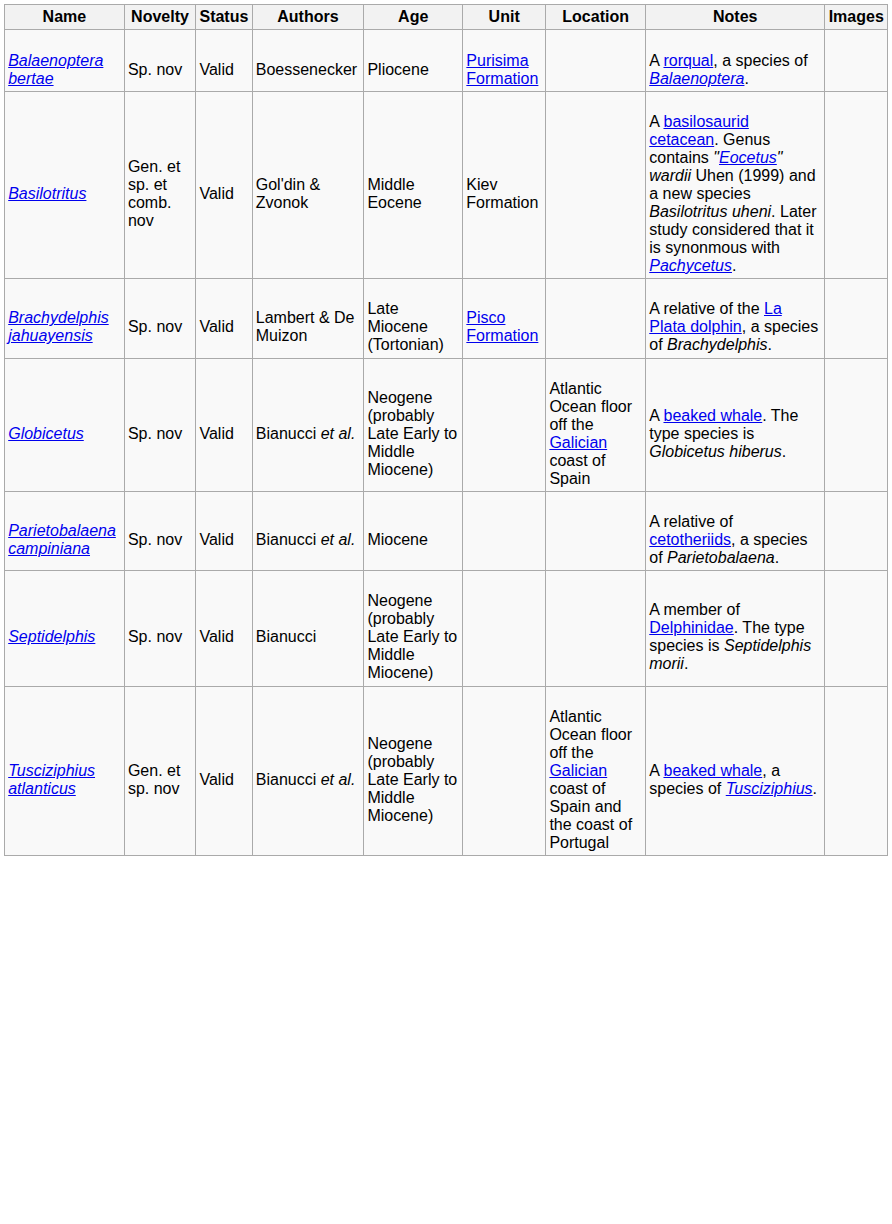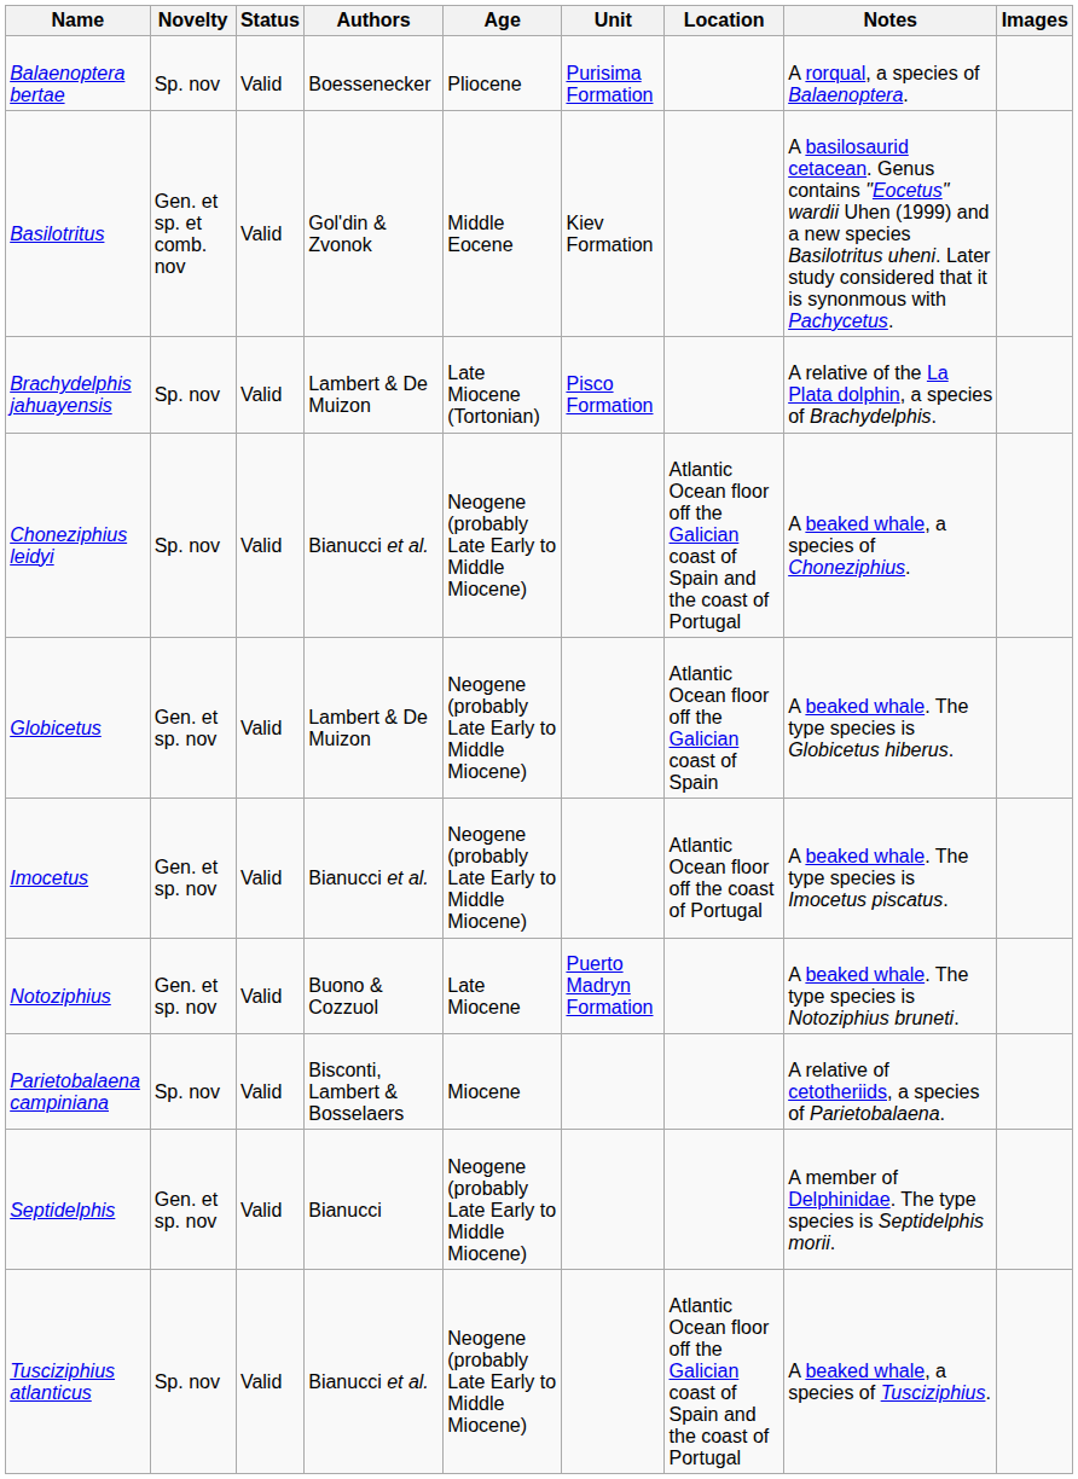+ row: Choneziphius leidyi | Sp. nov | Valid | Bianucci et al. | Neogene (probably Late Early to Middle Miocene) | Atlantic Ocean floor off the Galician coast of Spain and the coast of Portugal | A beaked whale, a species of Choneziphius.
Globicetus | Novelty: Sp. nov -> Gen. et sp. nov
Globicetus | Authors: Bianucci et al. -> Lambert & De Muizon
+ row: Imocetus | Gen. et sp. nov | Valid | Bianucci et al. | Neogene (probably Late Early to Middle Miocene) | Atlantic Ocean floor off the coast of Portugal | A beaked whale. The type species is Imocetus piscatus.
+ row: Notoziphius | Gen. et sp. nov | Valid | Buono & Cozzuol | Late Miocene | Puerto Madryn Formation | A beaked whale. The type species is Notoziphius bruneti.
Parietobalaena campiniana | Authors: Bianucci et al. -> Bisconti, Lambert & Bosselaers
Septidelphis | Novelty: Sp. nov -> Gen. et sp. nov
Tusciziphius atlanticus | Novelty: Gen. et sp. nov -> Sp. nov
